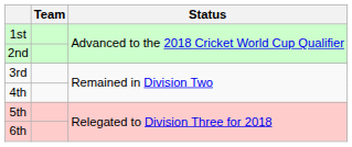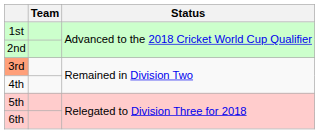3rd | column 1: no background -> lightsalmon background
